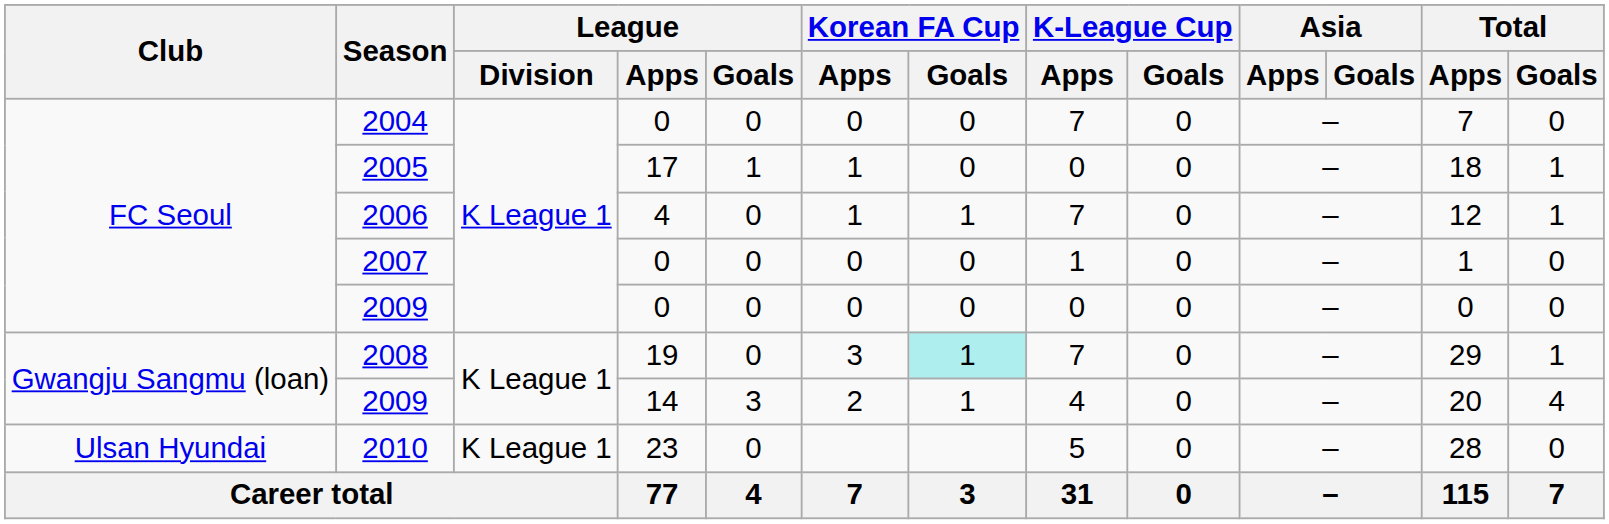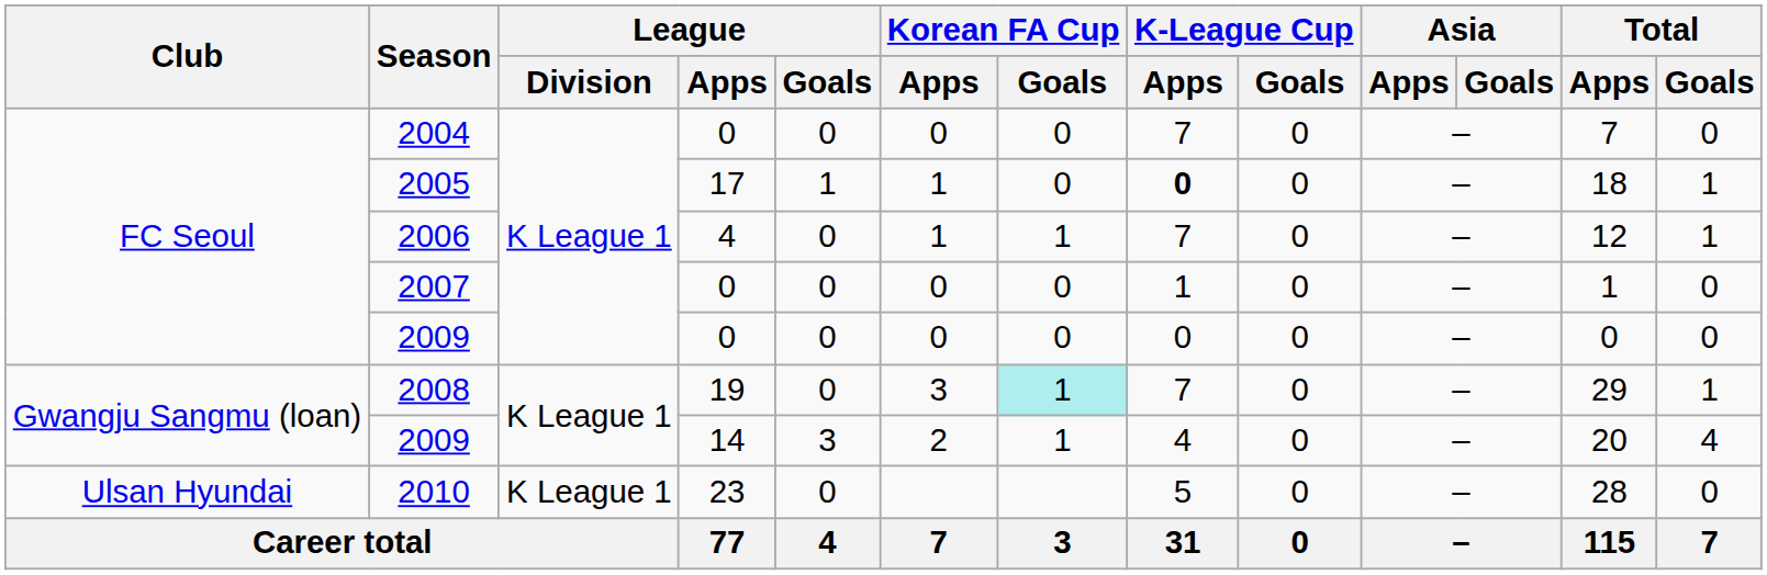2005 | K-League Cup / Apps: normal -> bold
